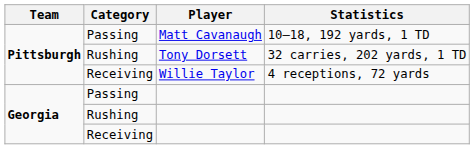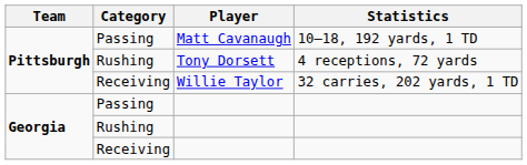Tony Dorsett | Statistics: 32 carries, 202 yards, 1 TD -> 4 receptions, 72 yards
Willie Taylor | Statistics: 4 receptions, 72 yards -> 32 carries, 202 yards, 1 TD
